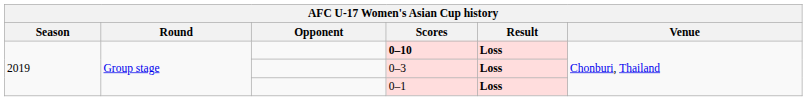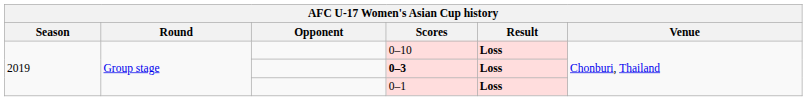0–10 | Scores: bold -> normal
0–3 | Scores: normal -> bold
